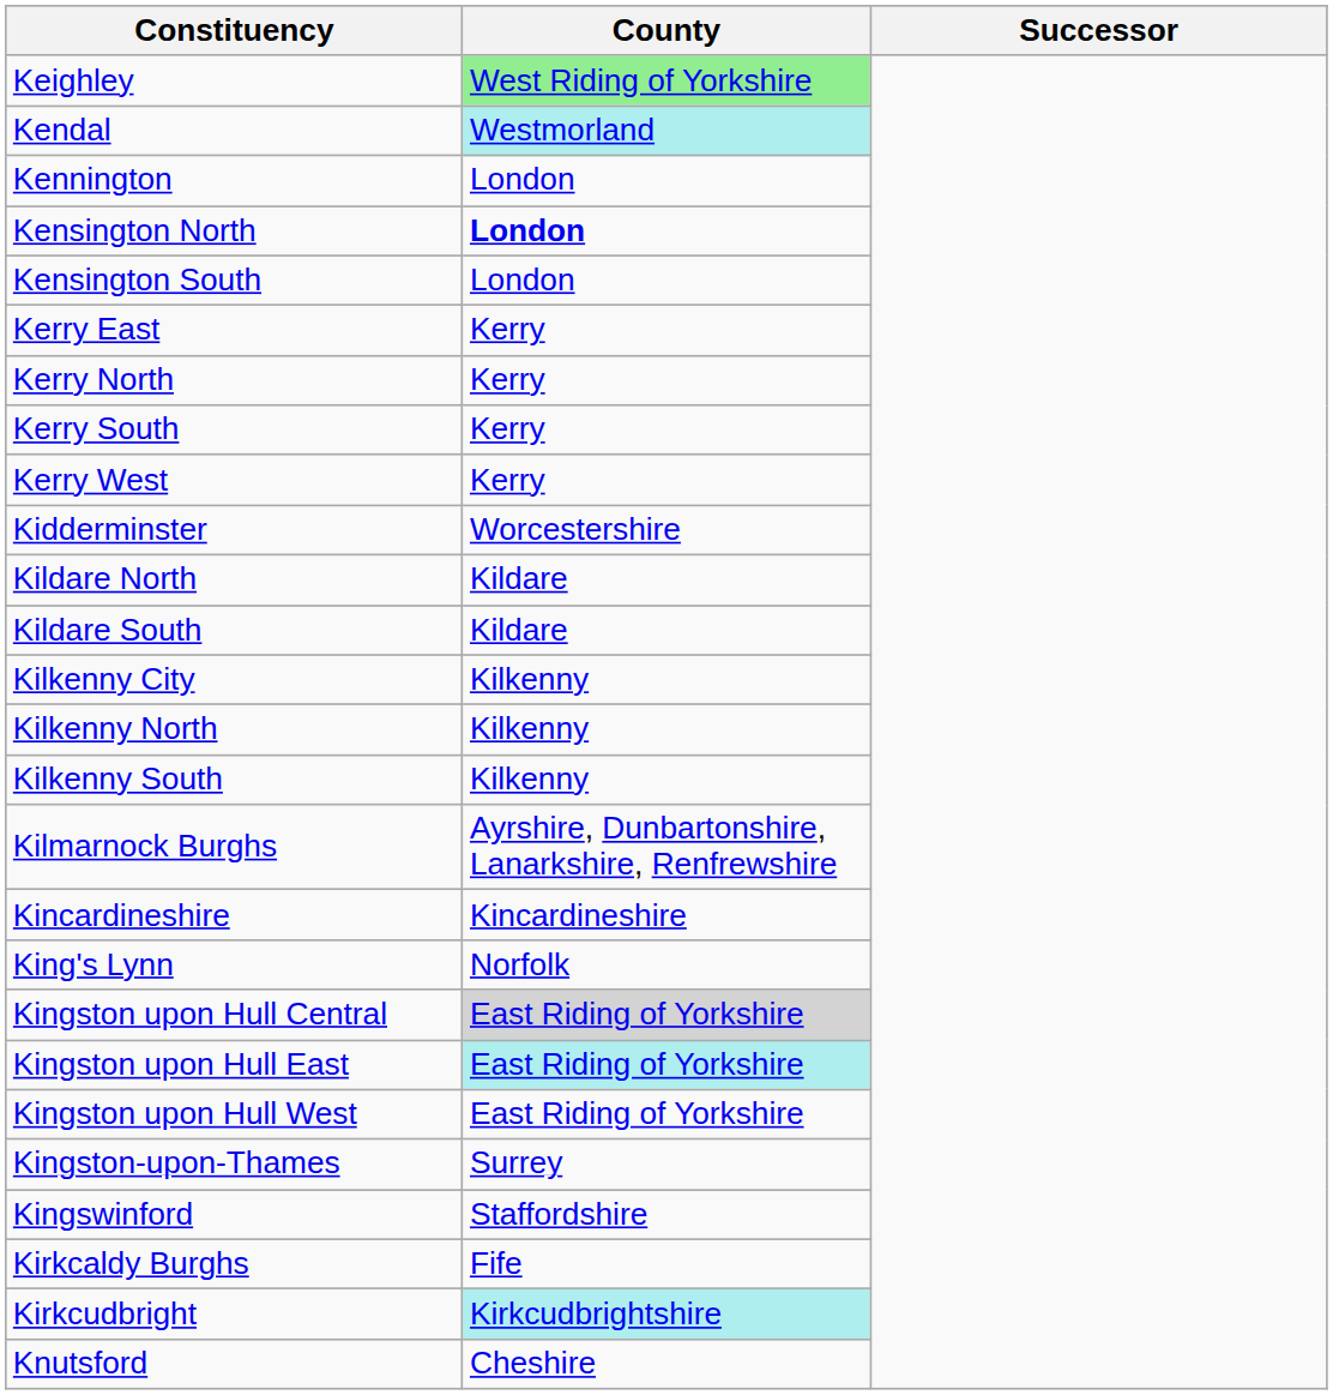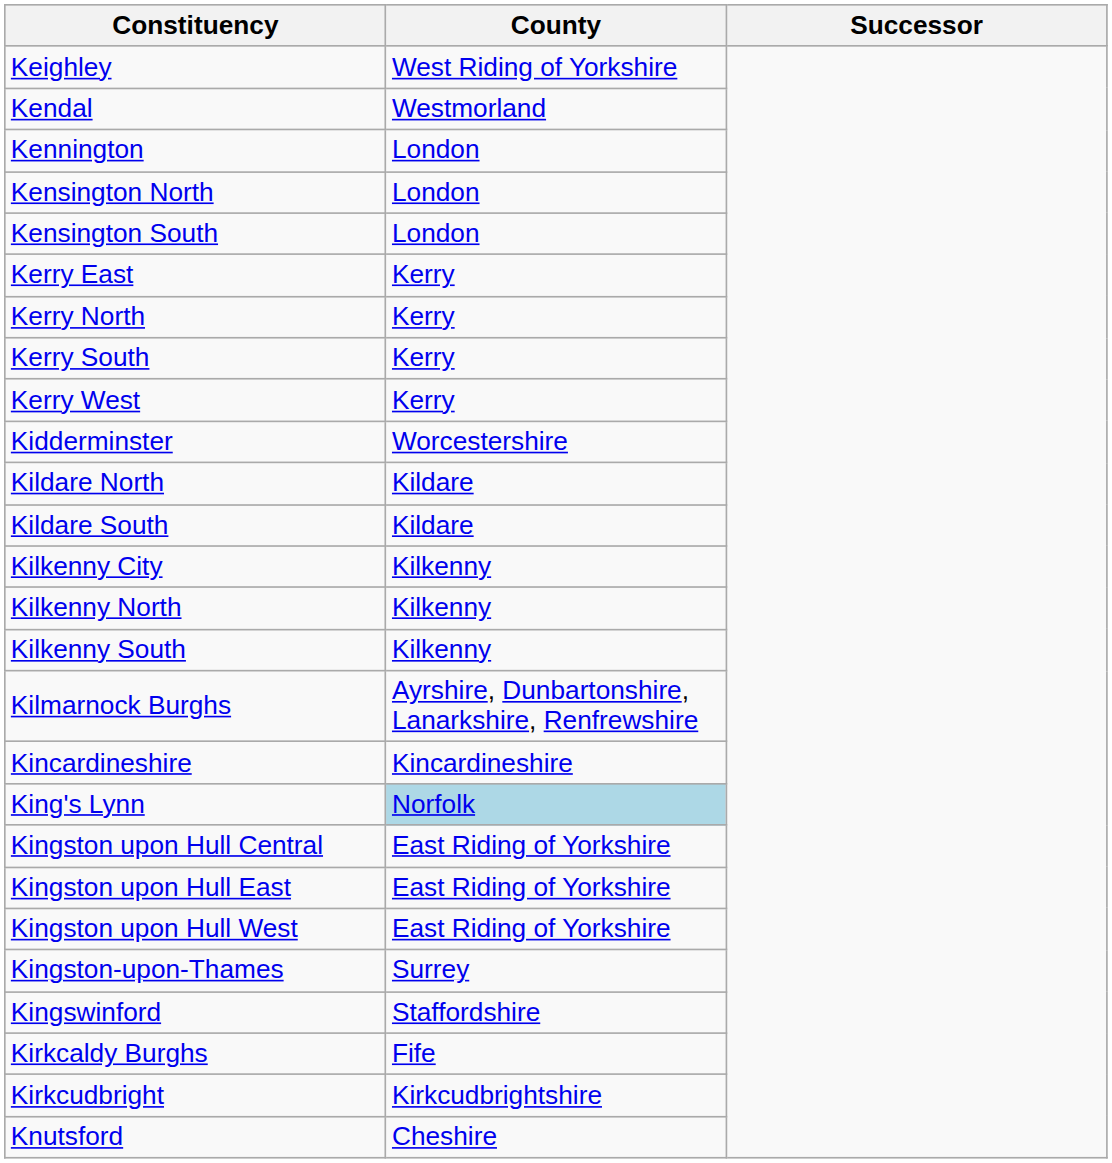Keighley | County: lightgreen background -> no background
Kendal | County: paleturquoise background -> no background
Kensington North | County: bold -> normal
King's Lynn | County: no background -> lightblue background
Kingston upon Hull Central | County: lightgrey background -> no background
Kingston upon Hull East | County: paleturquoise background -> no background
Kirkcudbright | County: paleturquoise background -> no background
